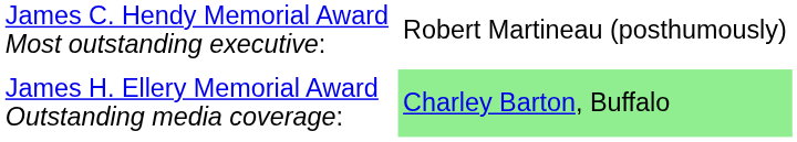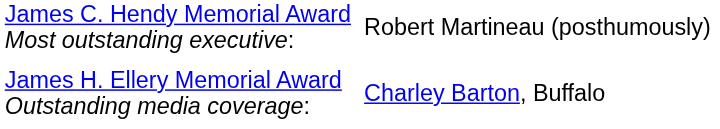James H. Ellery Memorial Award Outstanding media coverage: | column 2: lightgreen background -> no background
